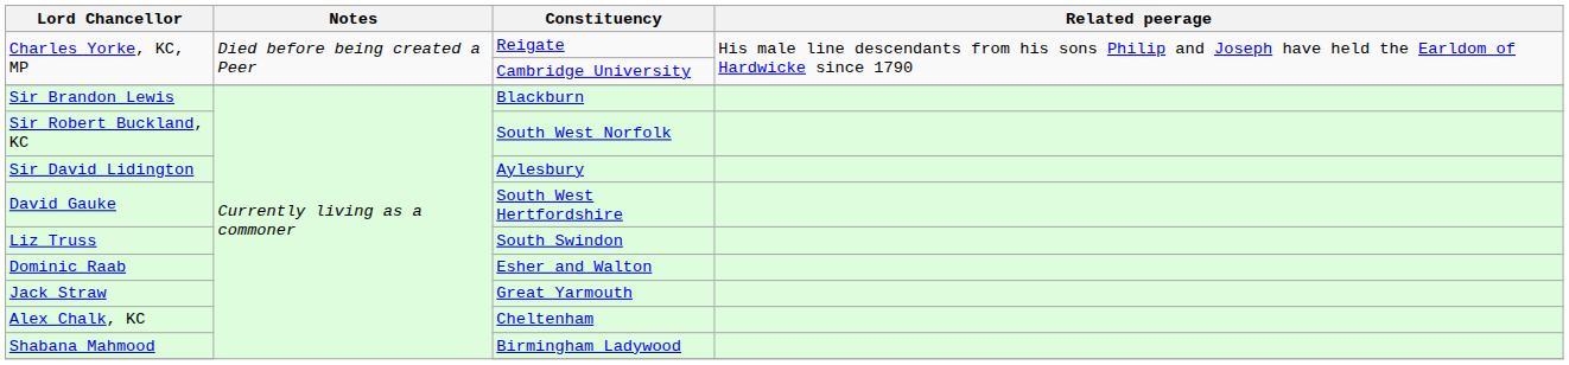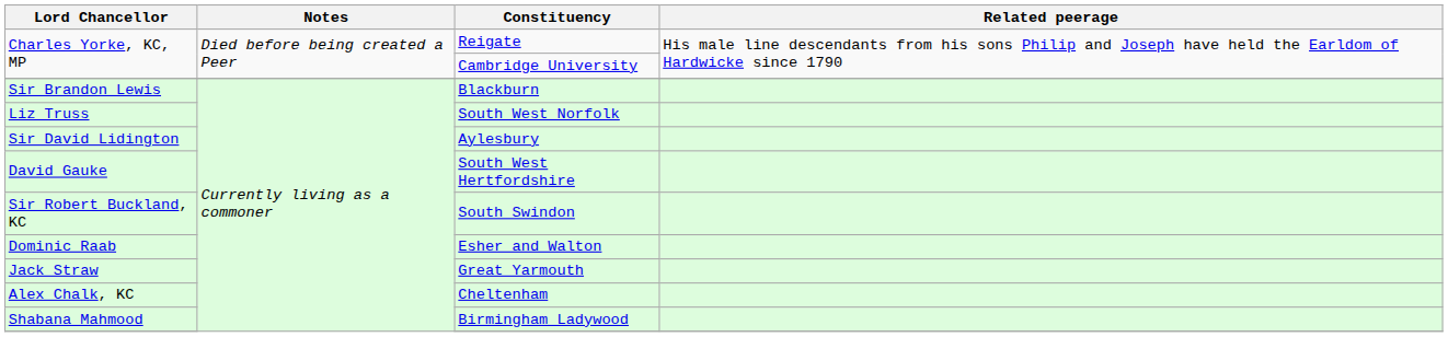South West Norfolk | Lord Chancellor: Sir Robert Buckland, KC -> Liz Truss
South Swindon | Lord Chancellor: Liz Truss -> Sir Robert Buckland, KC
